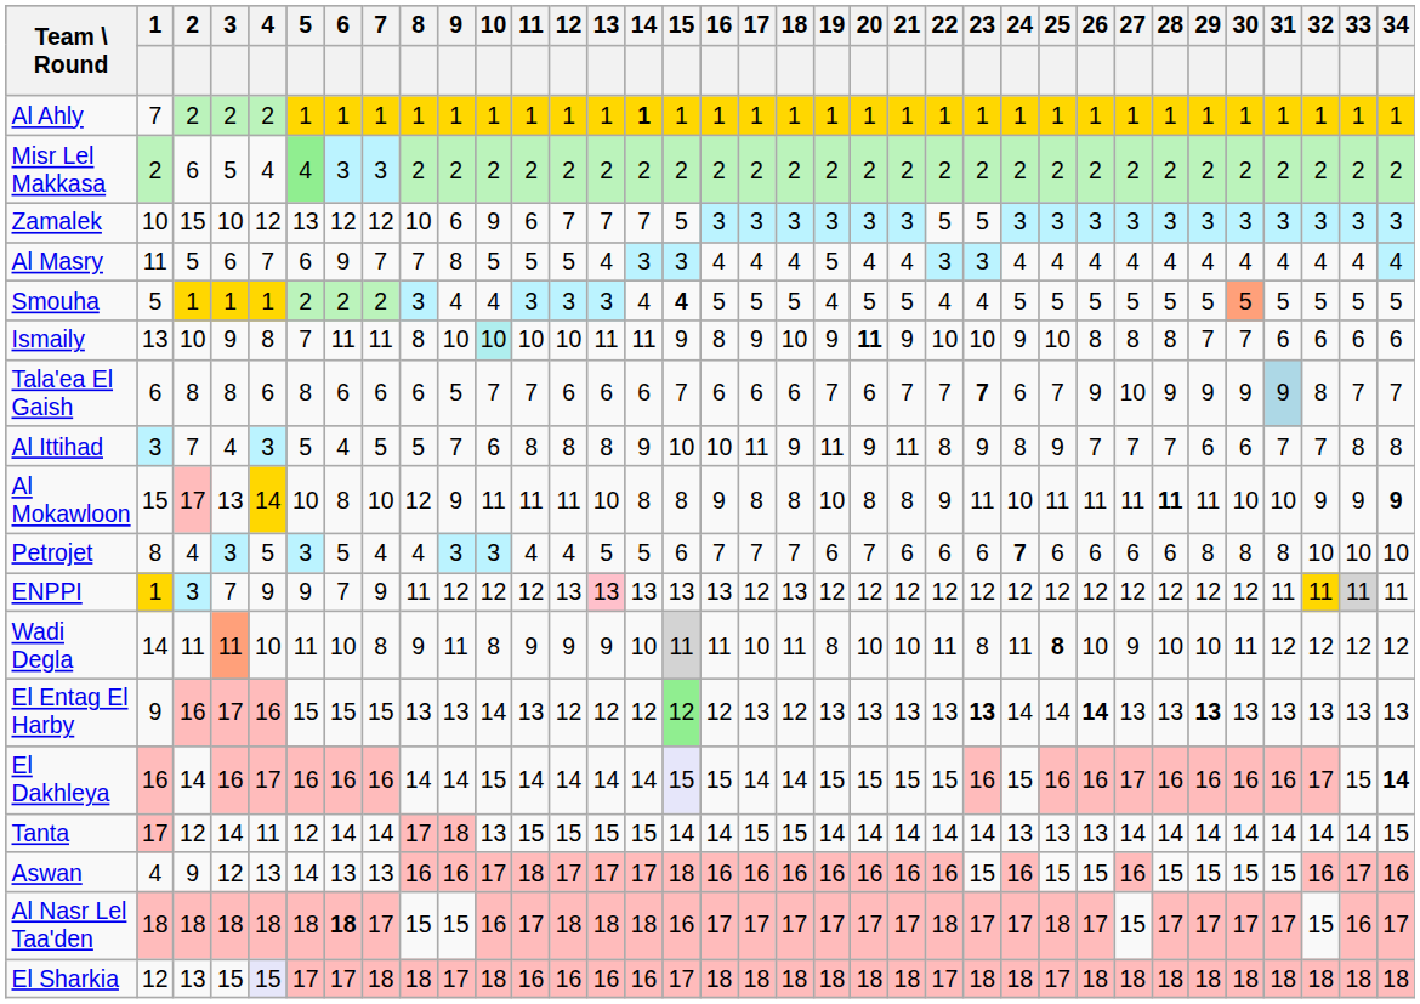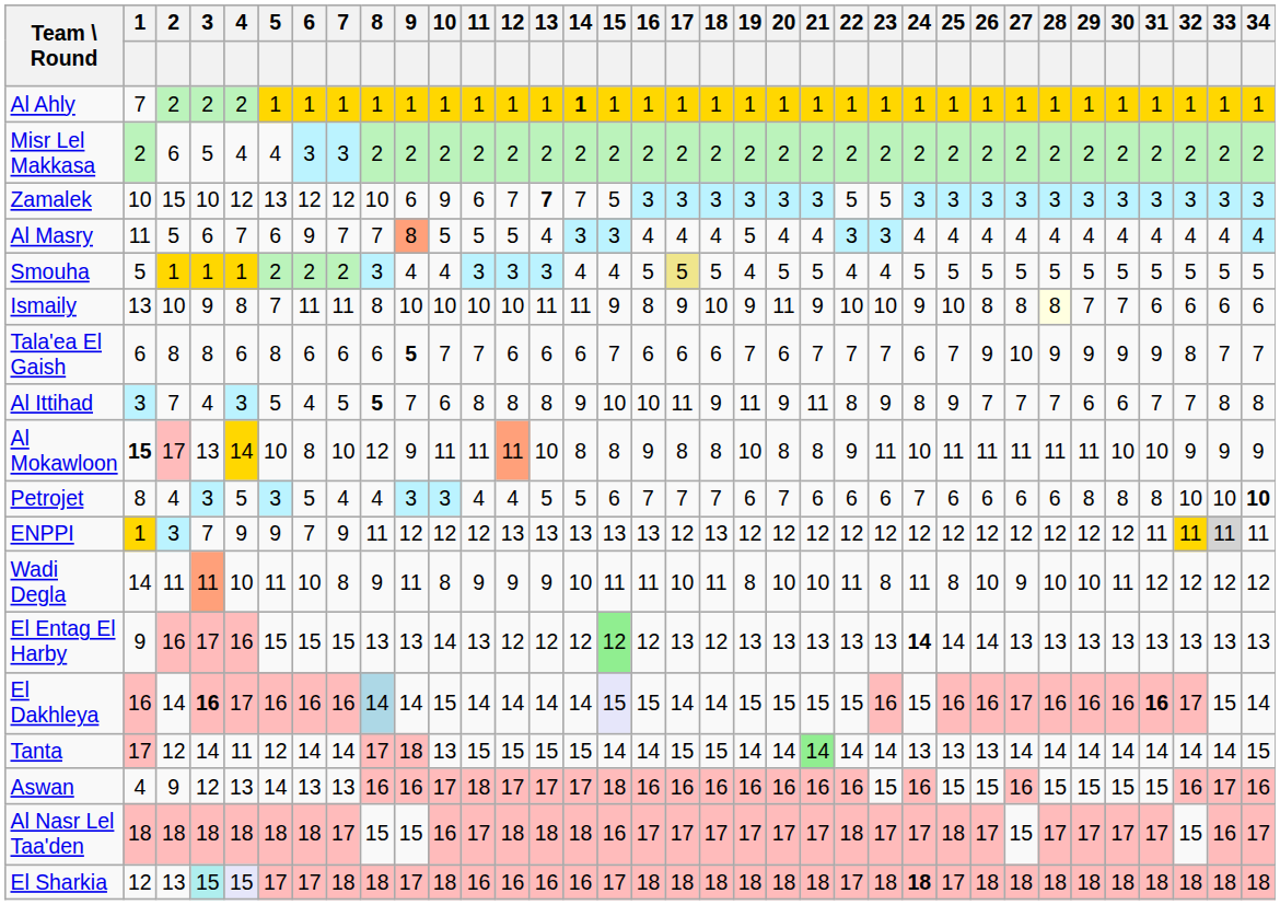Misr Lel Makkasa | 5: lightgreen background -> no background
Zamalek | 13: normal -> bold
Al Masry | 9: no background -> lightsalmon background
Smouha | 15: bold -> normal
Smouha | 17: no background -> khaki background
Smouha | 30: lightsalmon background -> no background
Ismaily | 10: paleturquoise background -> no background
Ismaily | 20: bold -> normal
Ismaily | 28: no background -> lightyellow background
Tala'ea El Gaish | 9: normal -> bold
Tala'ea El Gaish | 23: bold -> normal
Tala'ea El Gaish | 31: lightblue background -> no background
Al Ittihad | 8: normal -> bold
Al Mokawloon | 1: normal -> bold
Al Mokawloon | 12: no background -> lightsalmon background
Al Mokawloon | 28: bold -> normal
Al Mokawloon | 34: bold -> normal
Petrojet | 24: bold -> normal
Petrojet | 34: normal -> bold
ENPPI | 13: pink background -> no background
Wadi Degla | 15: lightgrey background -> no background
Wadi Degla | 25: bold -> normal
El Entag El Harby | 23: bold -> normal
El Entag El Harby | 24: normal -> bold
El Entag El Harby | 26: bold -> normal
El Entag El Harby | 29: bold -> normal
El Dakhleya | 3: normal -> bold
El Dakhleya | 8: no background -> lightblue background
El Dakhleya | 31: normal -> bold
El Dakhleya | 34: bold -> normal
Tanta | 21: no background -> lightgreen background
Al Nasr Lel Taa'den | 6: bold -> normal
El Sharkia | 3: no background -> paleturquoise background
El Sharkia | 24: normal -> bold
